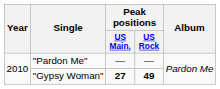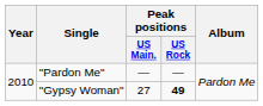"Gypsy Woman" | Peak positions / US Main.: bold -> normal
